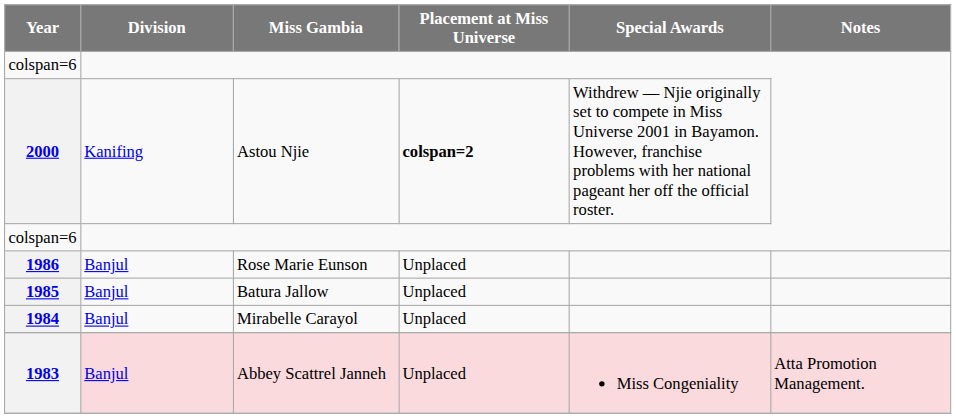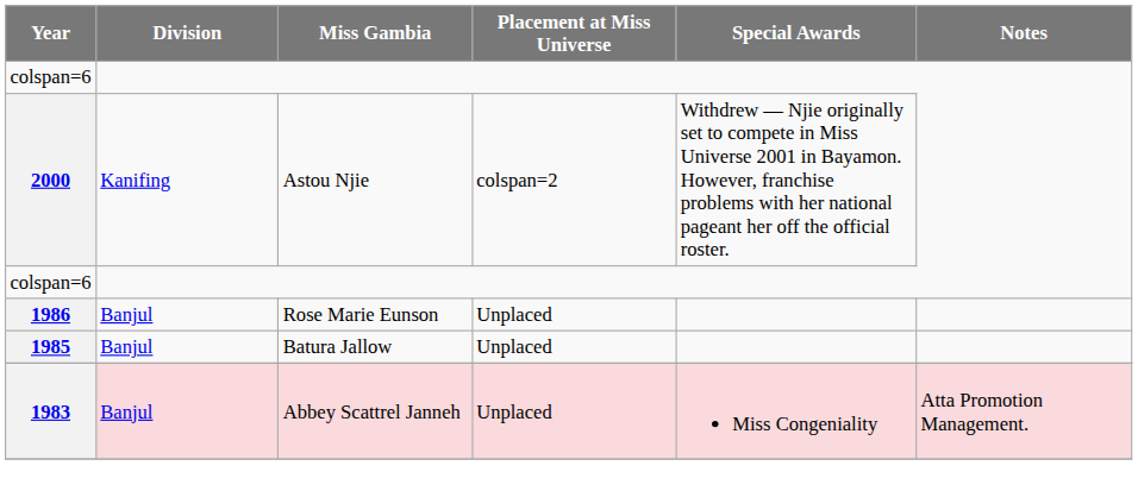2000 | Placement at Miss Universe: bold -> normal
- row: 1984 | Banjul | Mirabelle Carayol | Unplaced
